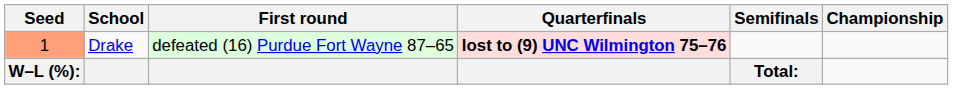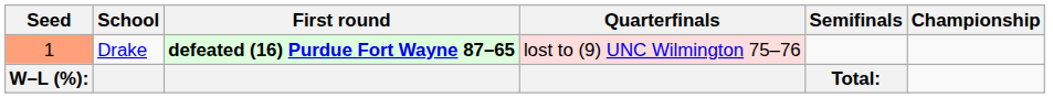Drake | First round: normal -> bold
Drake | Quarterfinals: bold -> normal
